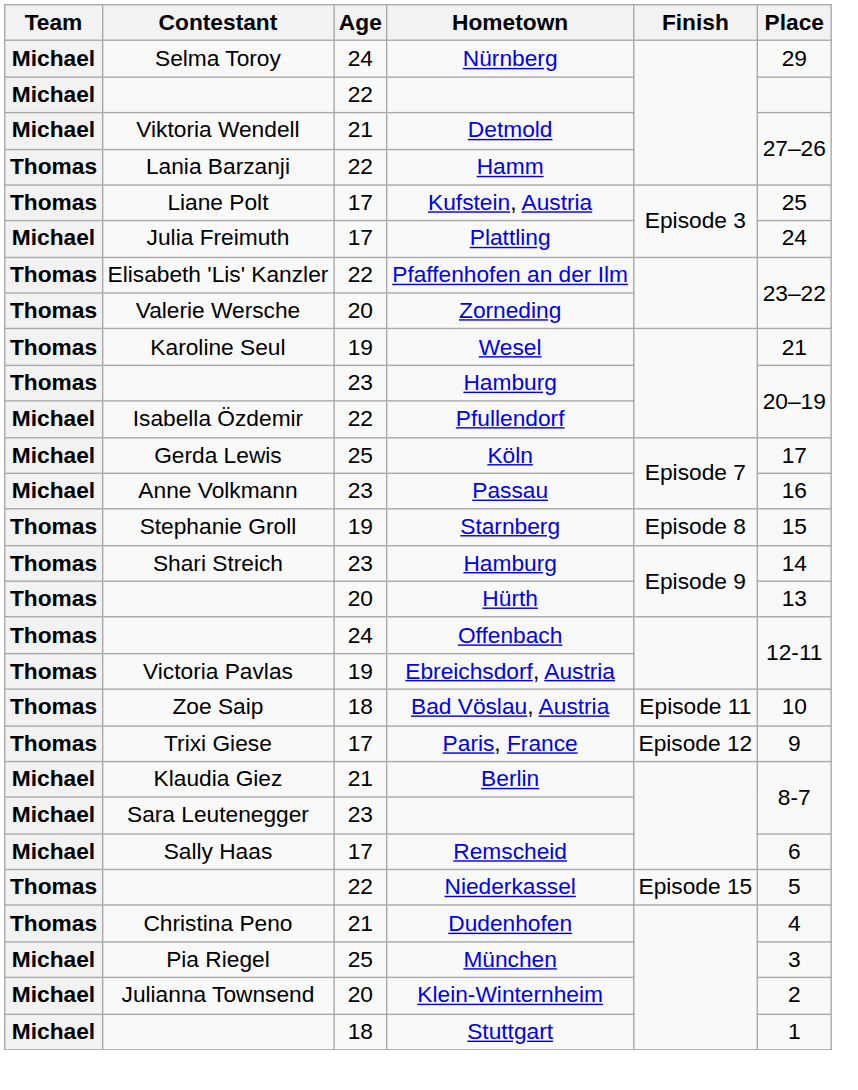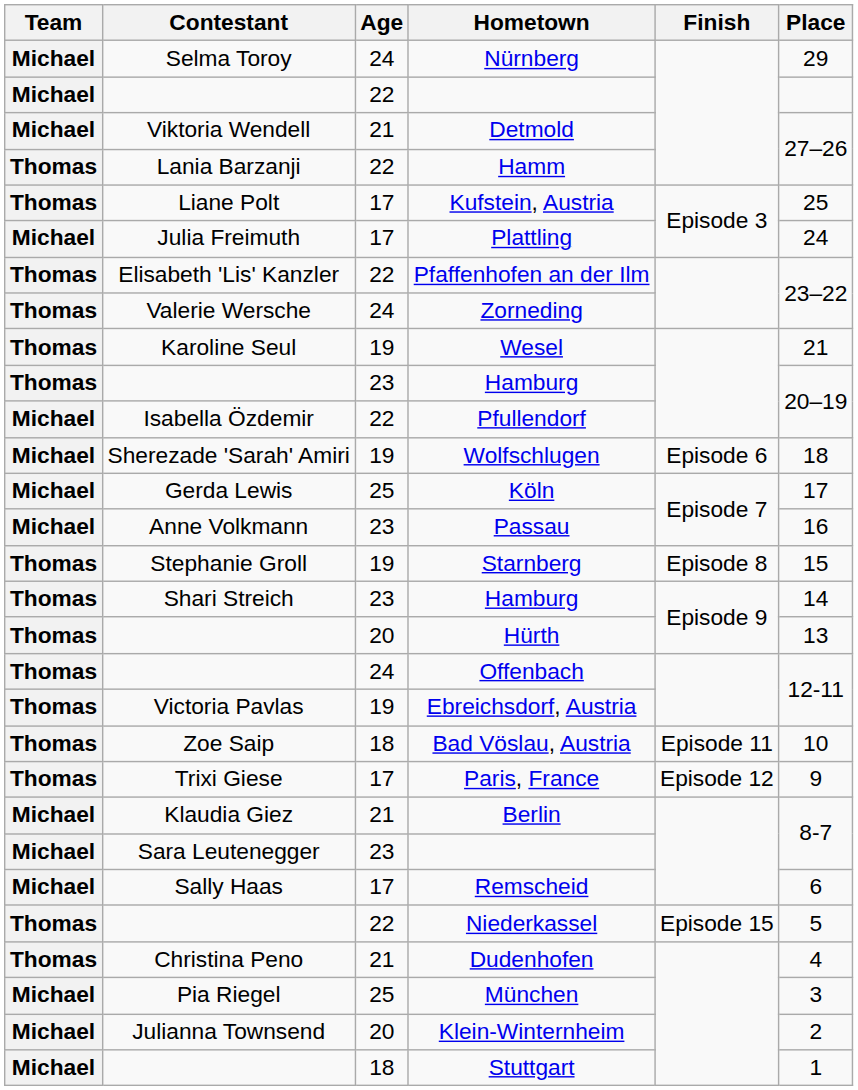Zorneding | Age: 20 -> 24
+ row: Michael | Sherezade 'Sarah' Amiri | 19 | Wolfschlugen | Episode 6 | 18
